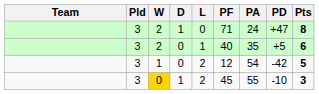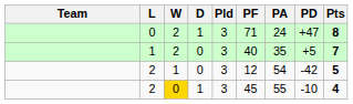columns swapped: Pld <-> L
row 3 | Pts: 6 -> 7
row 5 | Pts: 3 -> 4
